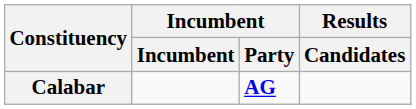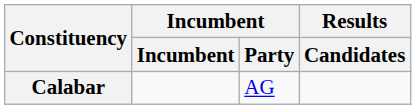Calabar | Incumbent / Party: bold -> normal
